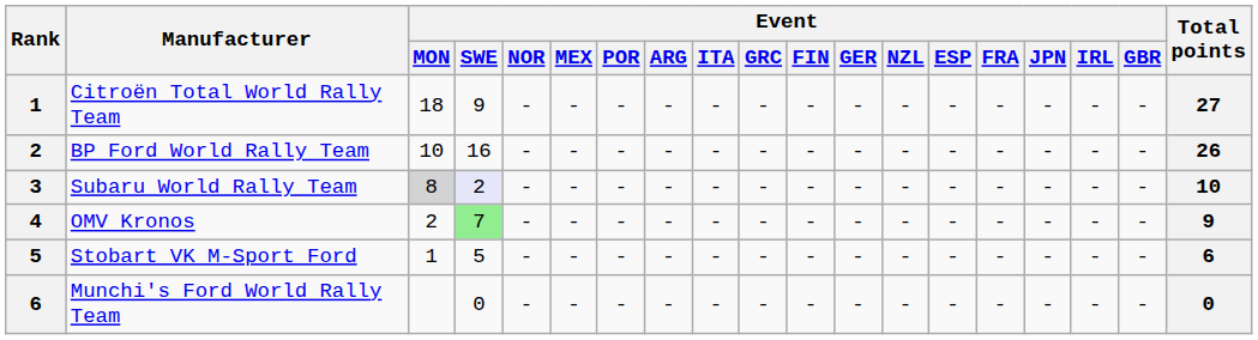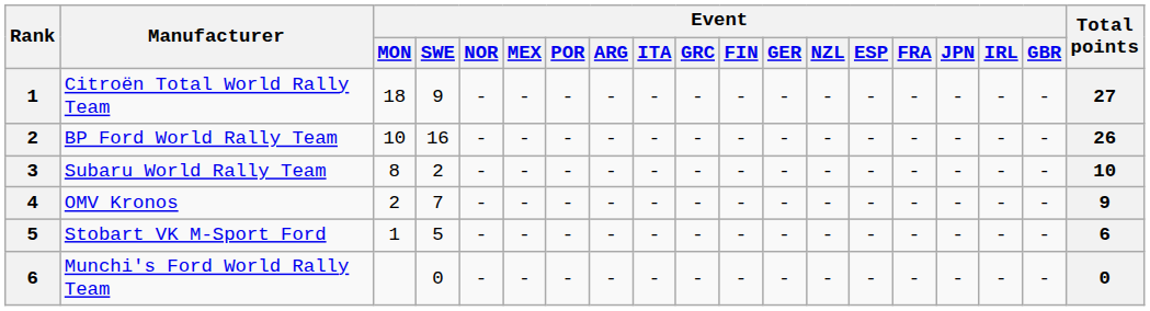Subaru World Rally Team | Event / MON: lightgrey background -> no background
Subaru World Rally Team | Event / SWE: lavender background -> no background
OMV Kronos | Event / SWE: lightgreen background -> no background
